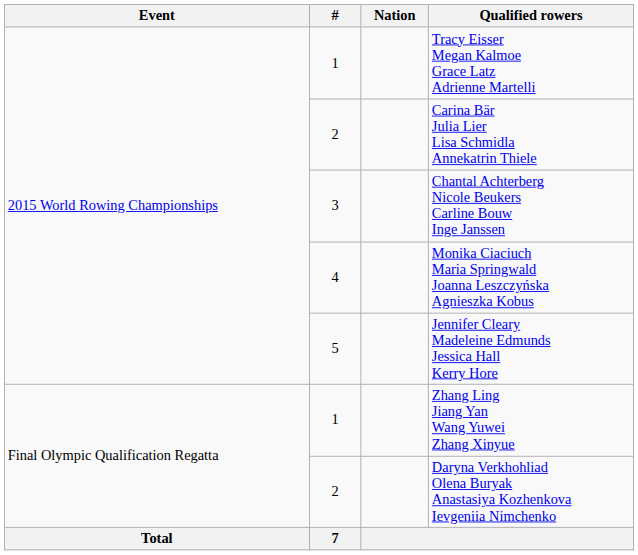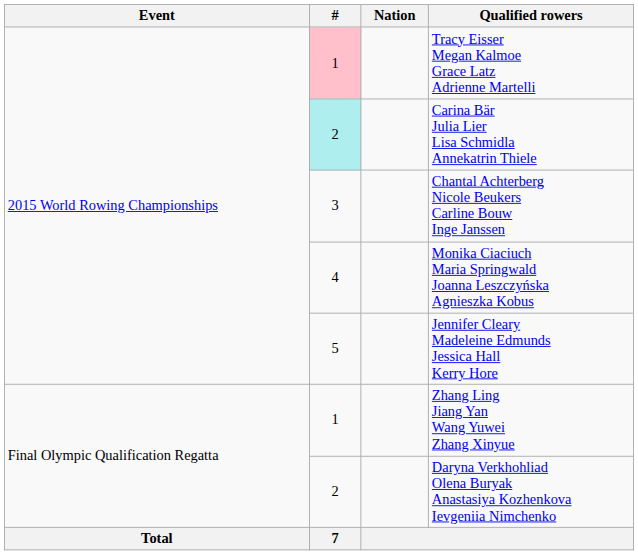Tracy Eisser Megan Kalmoe Grace Latz Adrienne Martelli | #: no background -> pink background
Carina Bär Julia Lier Lisa Schmidla Annekatrin Thiele | #: no background -> paleturquoise background
